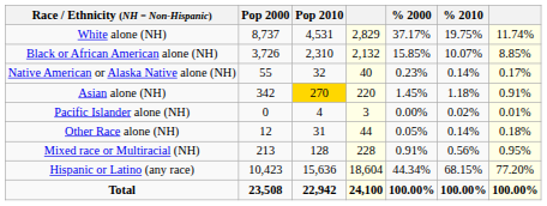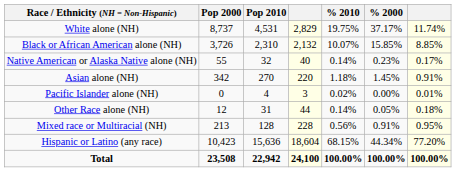columns swapped: % 2000 <-> % 2010
Asian alone (NH) | Pop 2010: gold background -> no background
